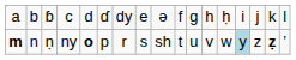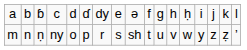ny | column 1: bold -> normal
ny | column 5: bold -> normal
ny | column 14: lightblue background -> no background
ny | column 16: bold -> normal
